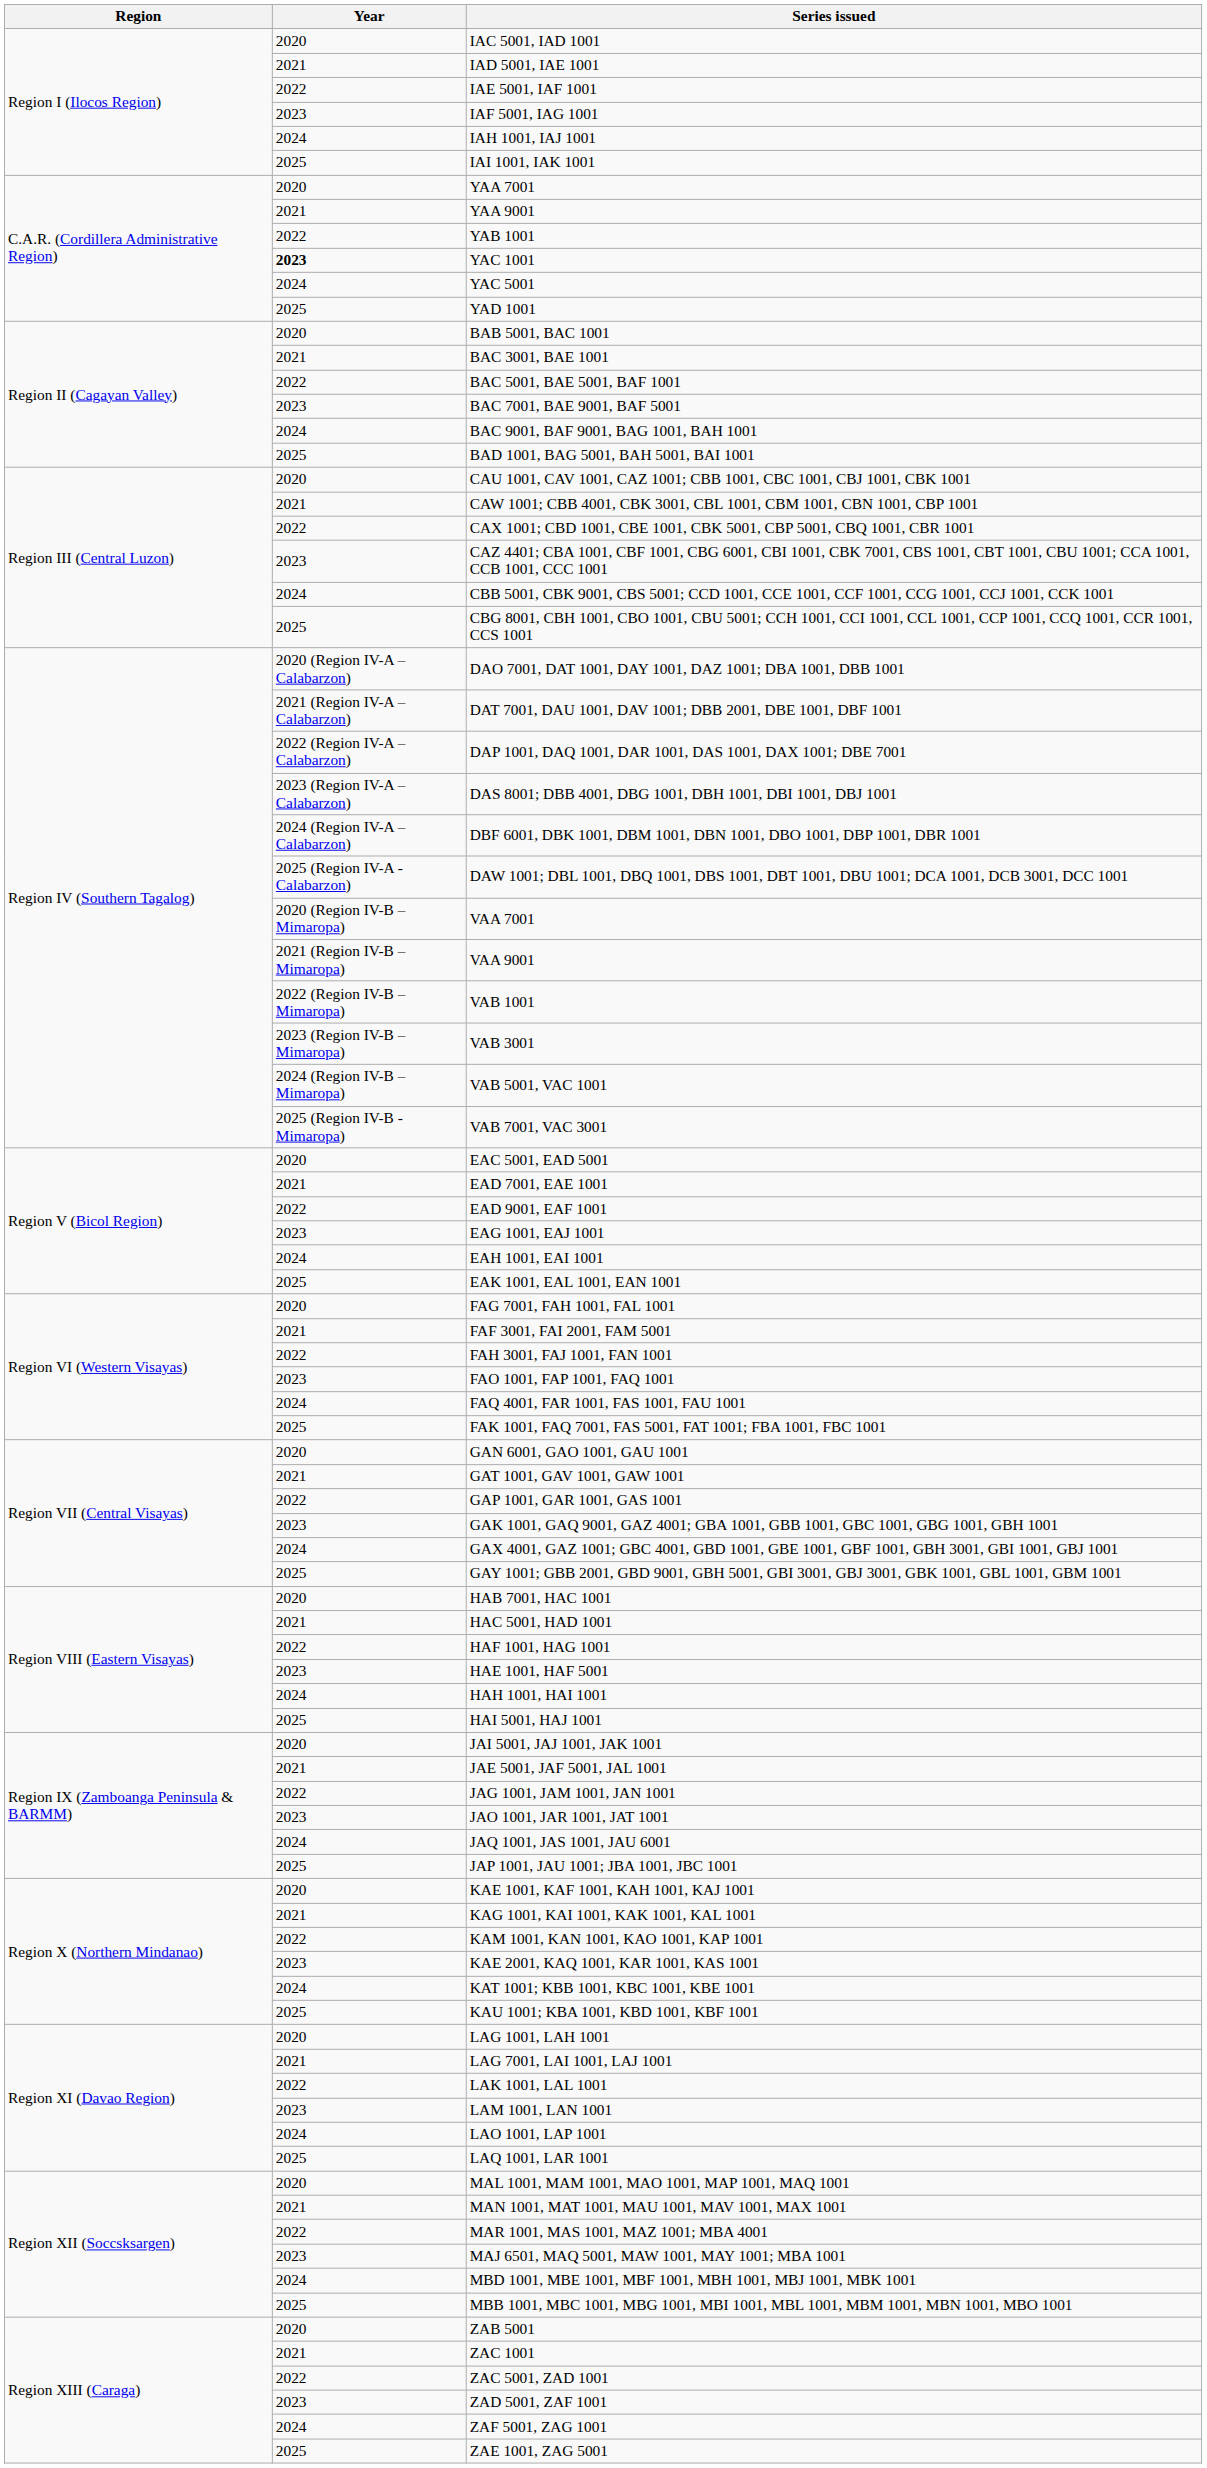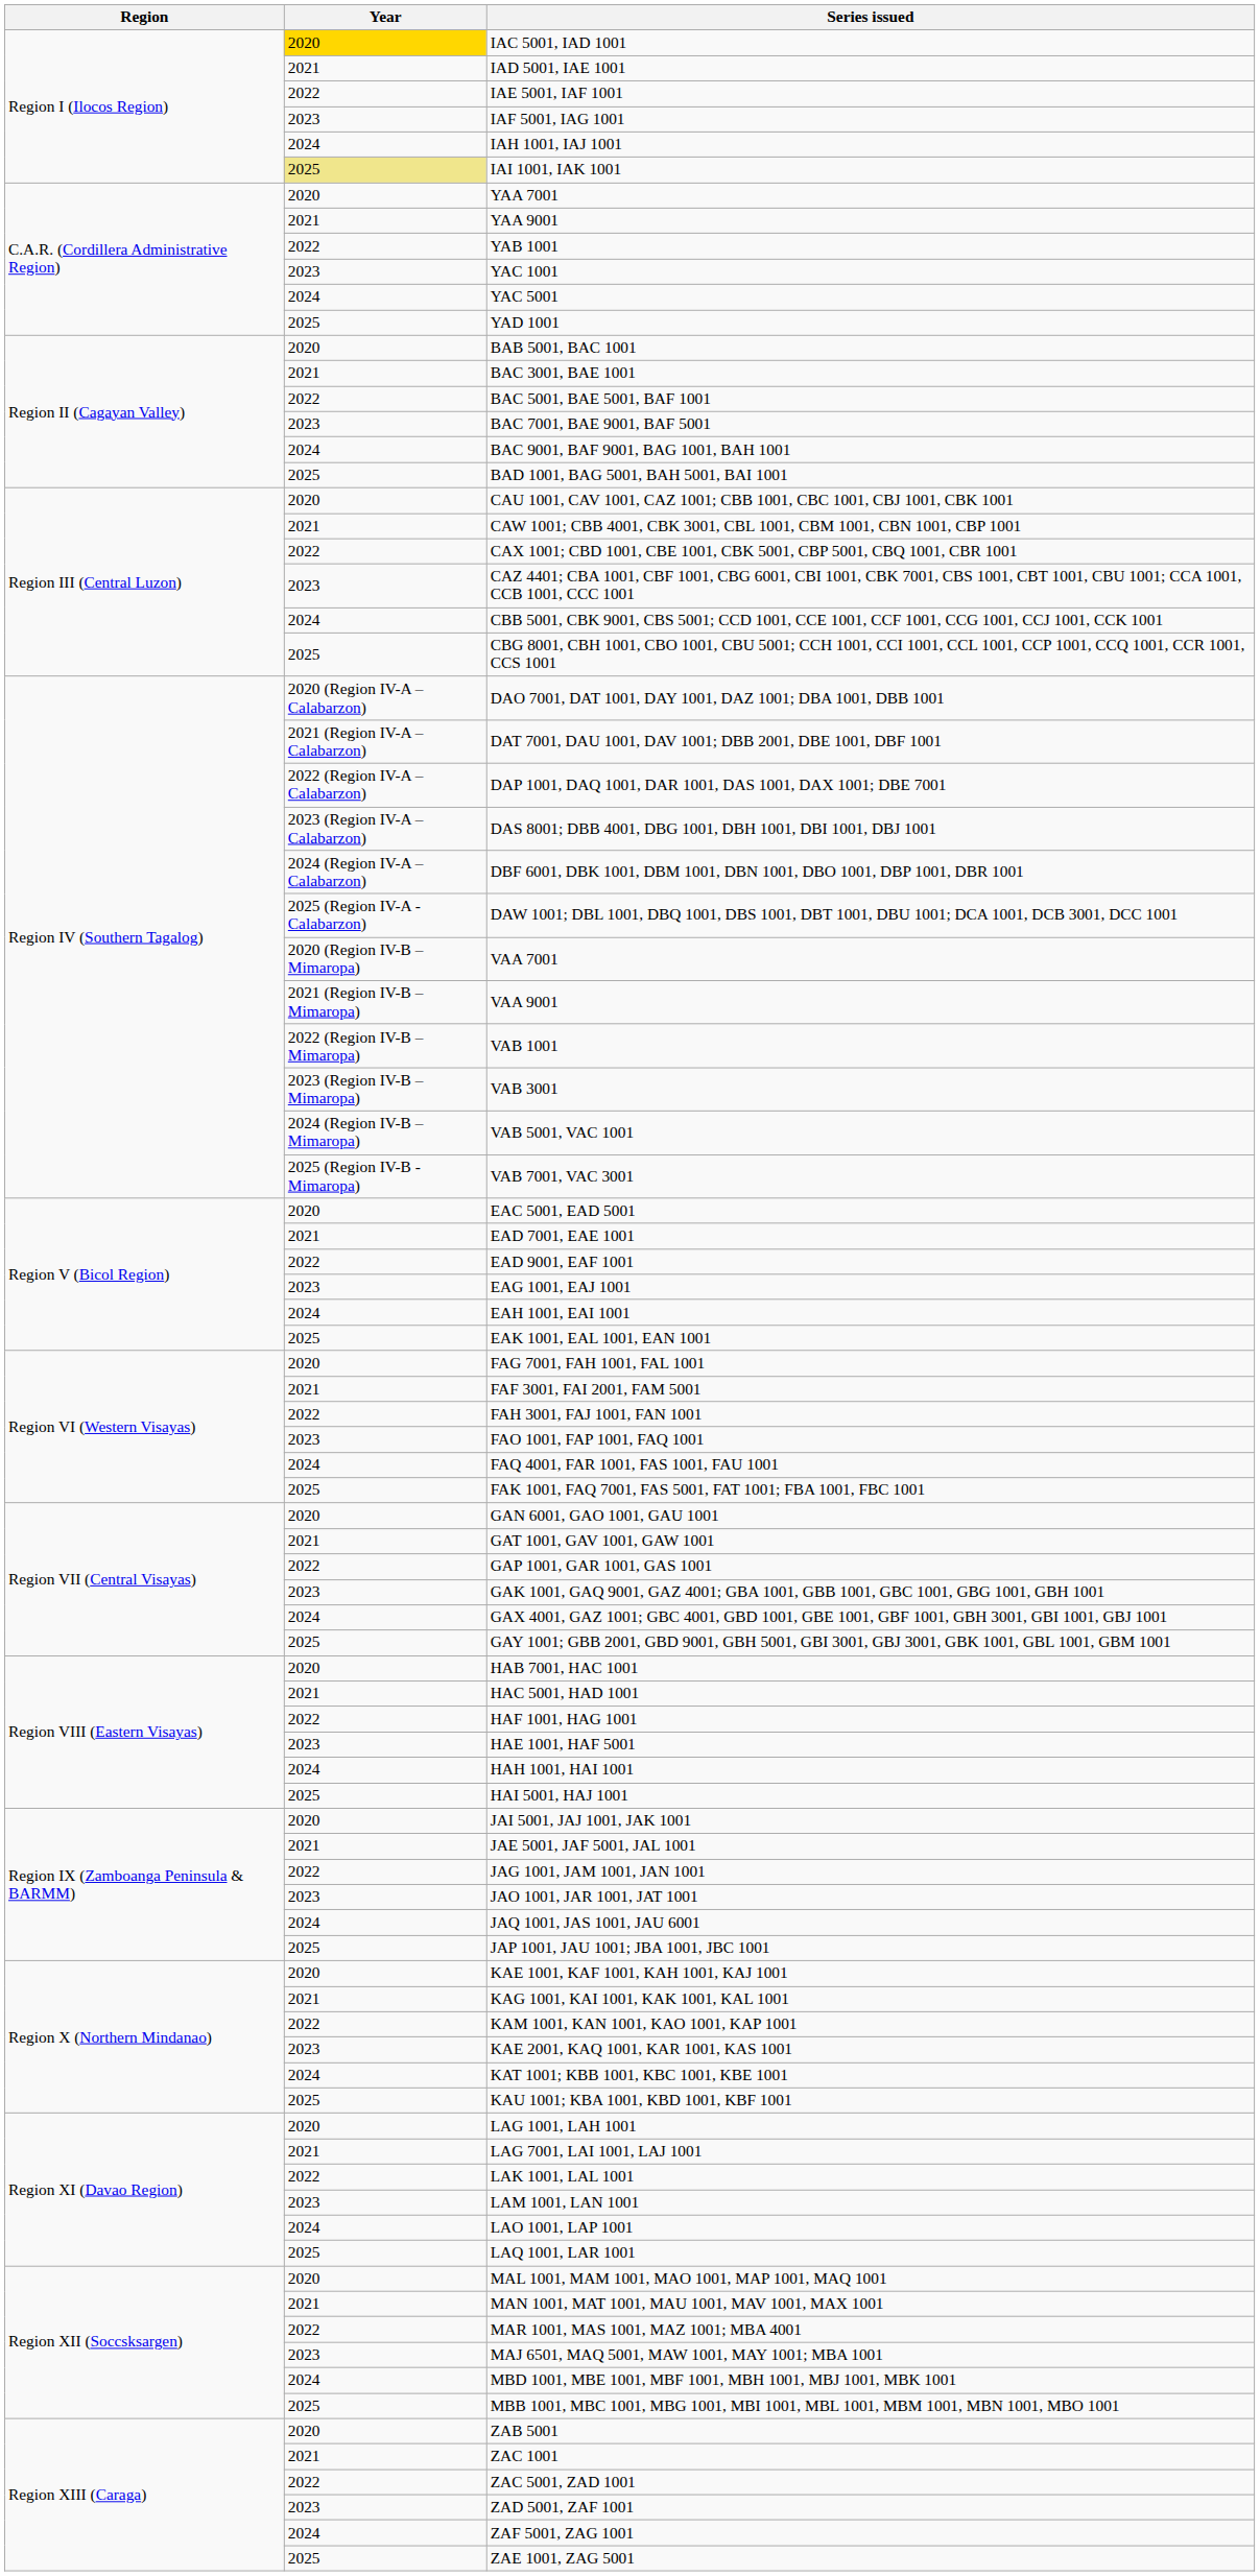IAC 5001, IAD 1001 | Year: no background -> gold background
IAI 1001, IAK 1001 | Year: no background -> khaki background
YAC 1001 | Year: bold -> normal
